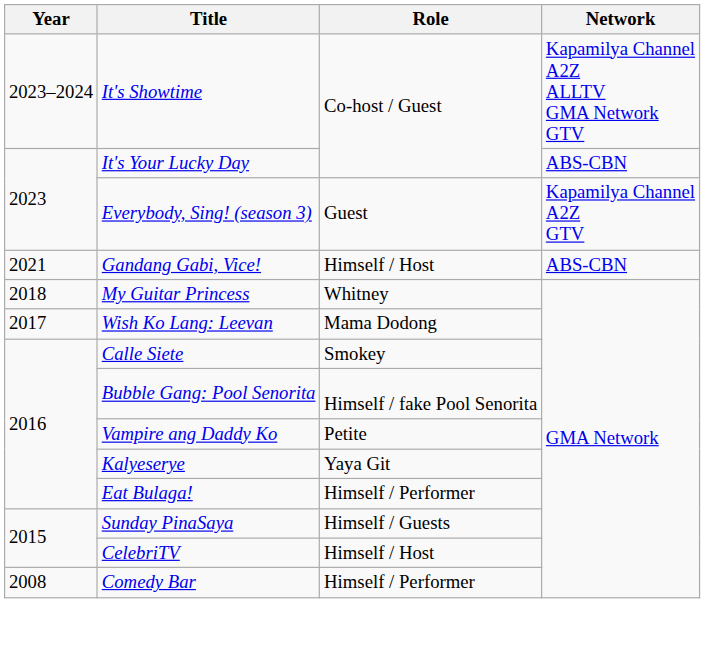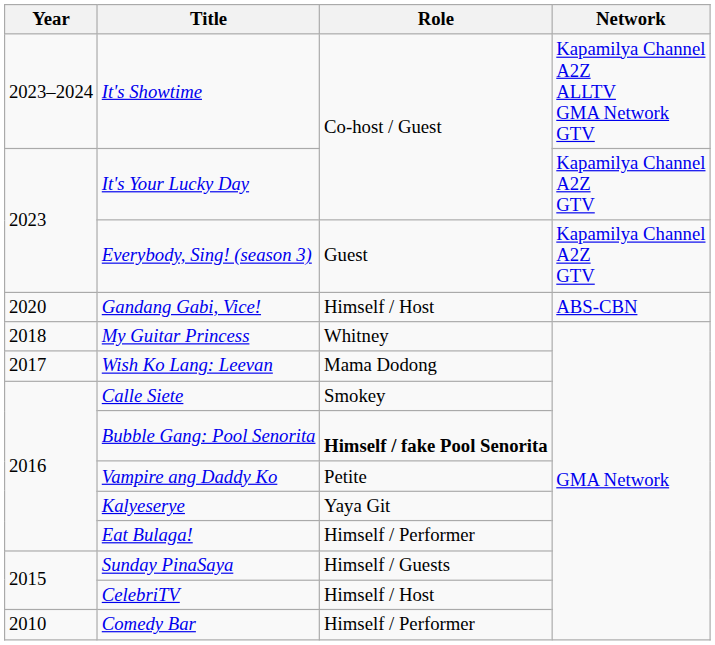It's Your Lucky Day | Network: ABS-CBN -> Kapamilya Channel A2Z GTV
Gandang Gabi, Vice! | Year: 2021 -> 2020
Bubble Gang: Pool Senorita | Role: normal -> bold
Comedy Bar | Year: 2008 -> 2010
